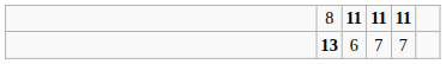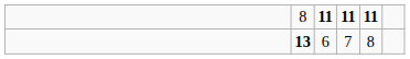row 2 | column 5: 7 -> 8
